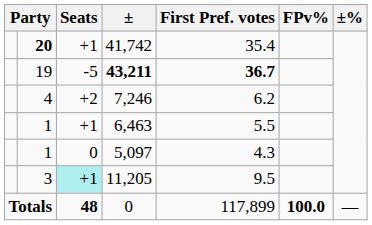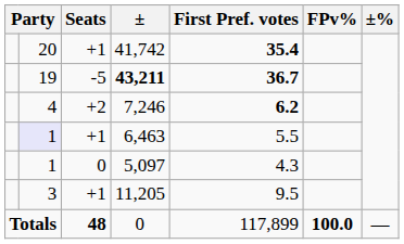41,742 | column 2: bold -> normal
41,742 | First Pref. votes: normal -> bold
7,246 | First Pref. votes: normal -> bold
6,463 | column 2: no background -> lavender background
11,205 | Seats: paleturquoise background -> no background
